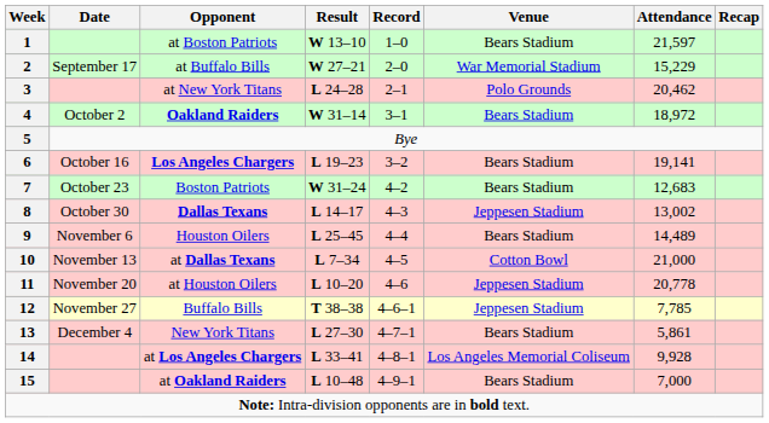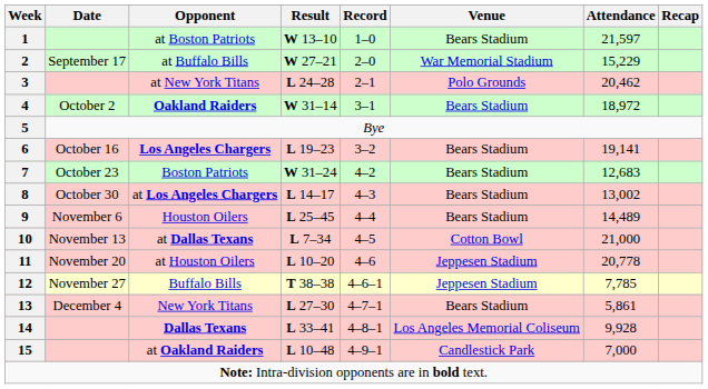8 | Opponent: Dallas Texans -> at Los Angeles Chargers
8 | Venue: Jeppesen Stadium -> Bears Stadium
14 | Opponent: at Los Angeles Chargers -> Dallas Texans
15 | Venue: Bears Stadium -> Candlestick Park
